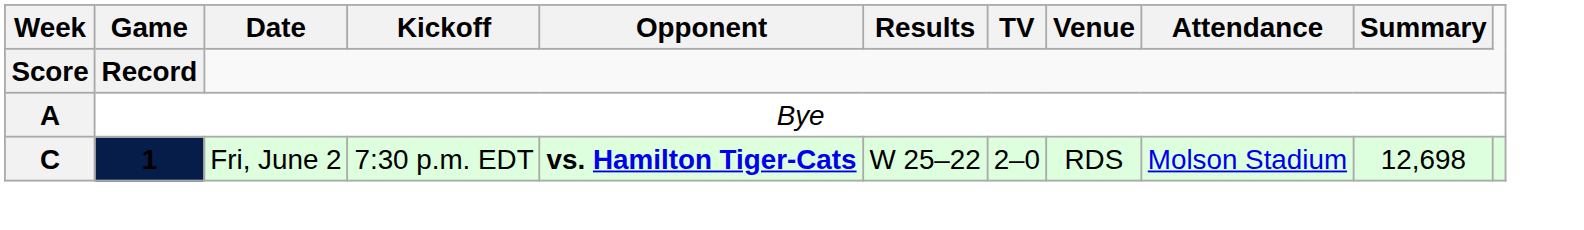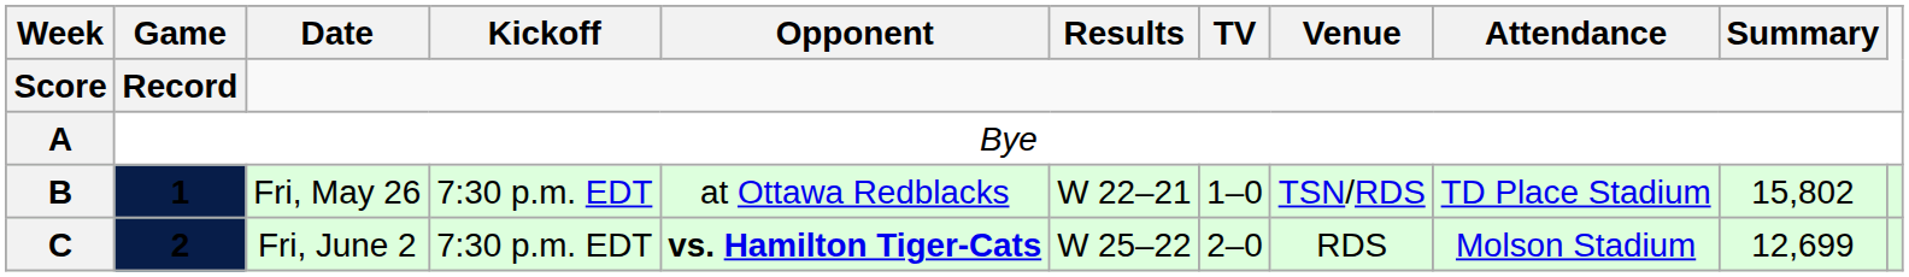+ row: B | 1 | Fri, May 26 | 7:30 p.m. EDT | at Ottawa Redblacks | W 22–21 | 1–0 | TSN/RDS | TD Place Stadium | 15,802
C | Game / Record: 1 -> 2
C | Summary: 12,698 -> 12,699
